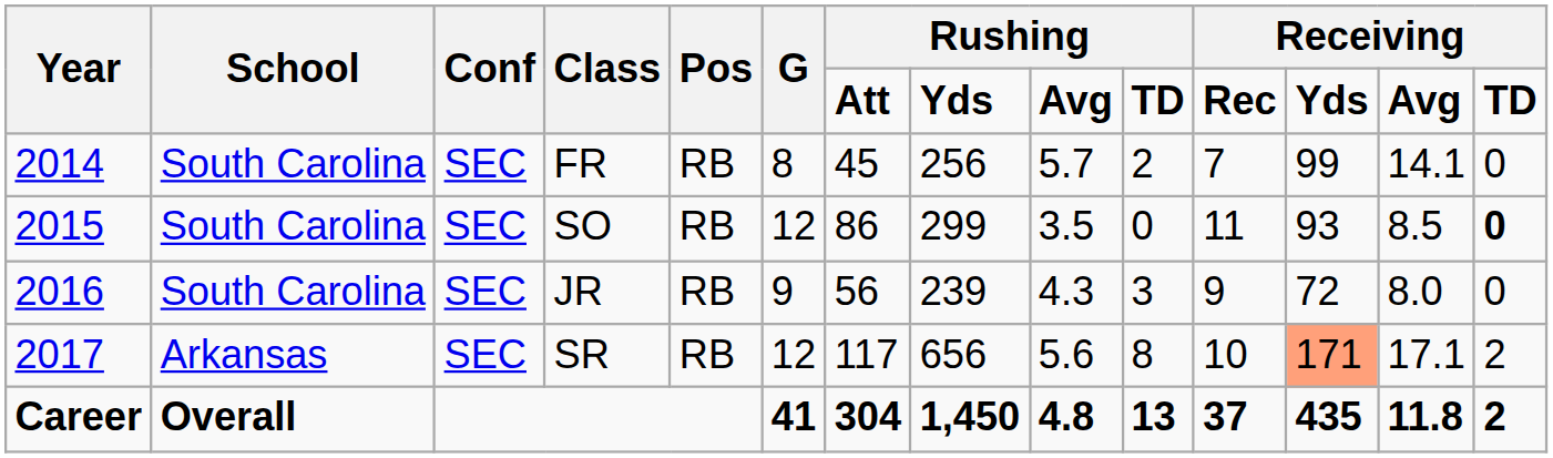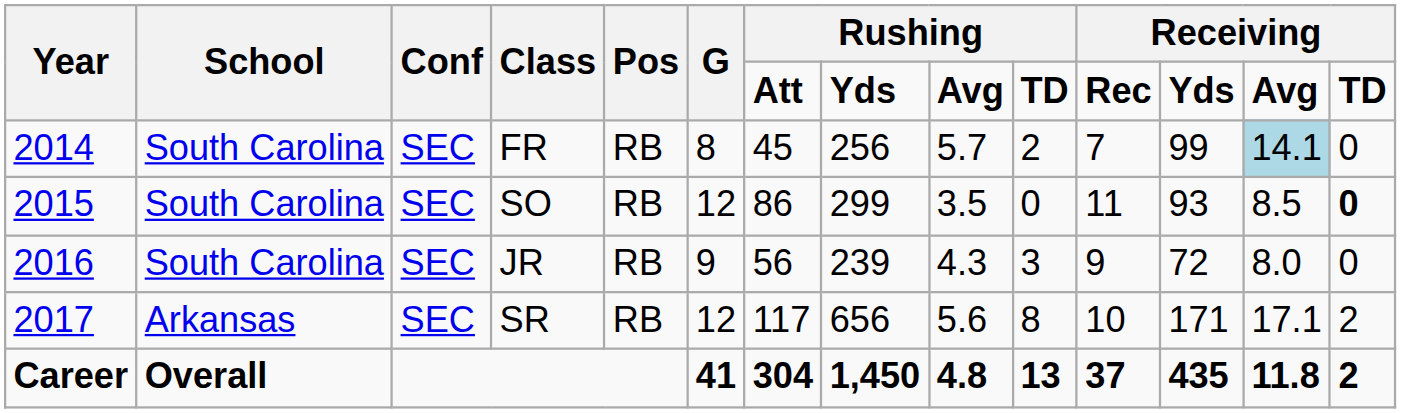FR | column 13: no background -> lightblue background
SR | column 12: lightsalmon background -> no background
